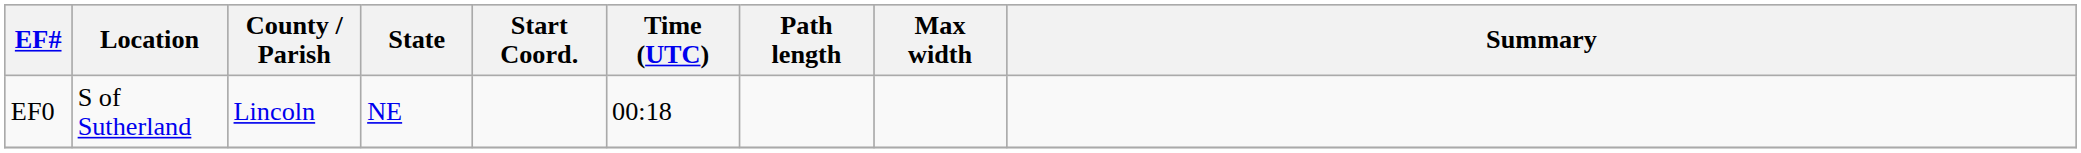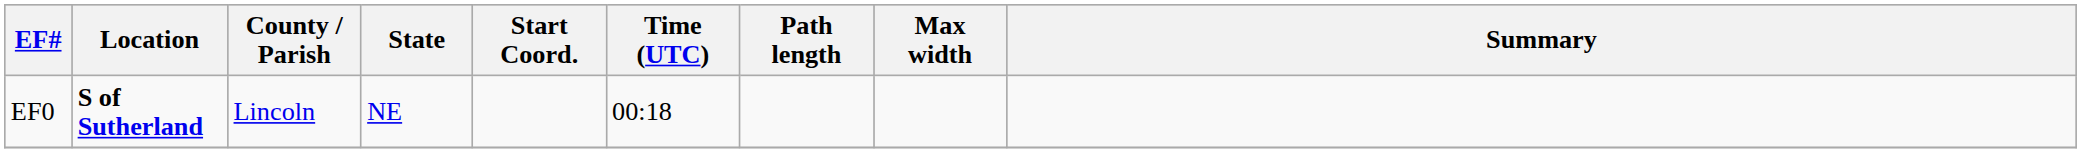EF0 | Location: normal -> bold
